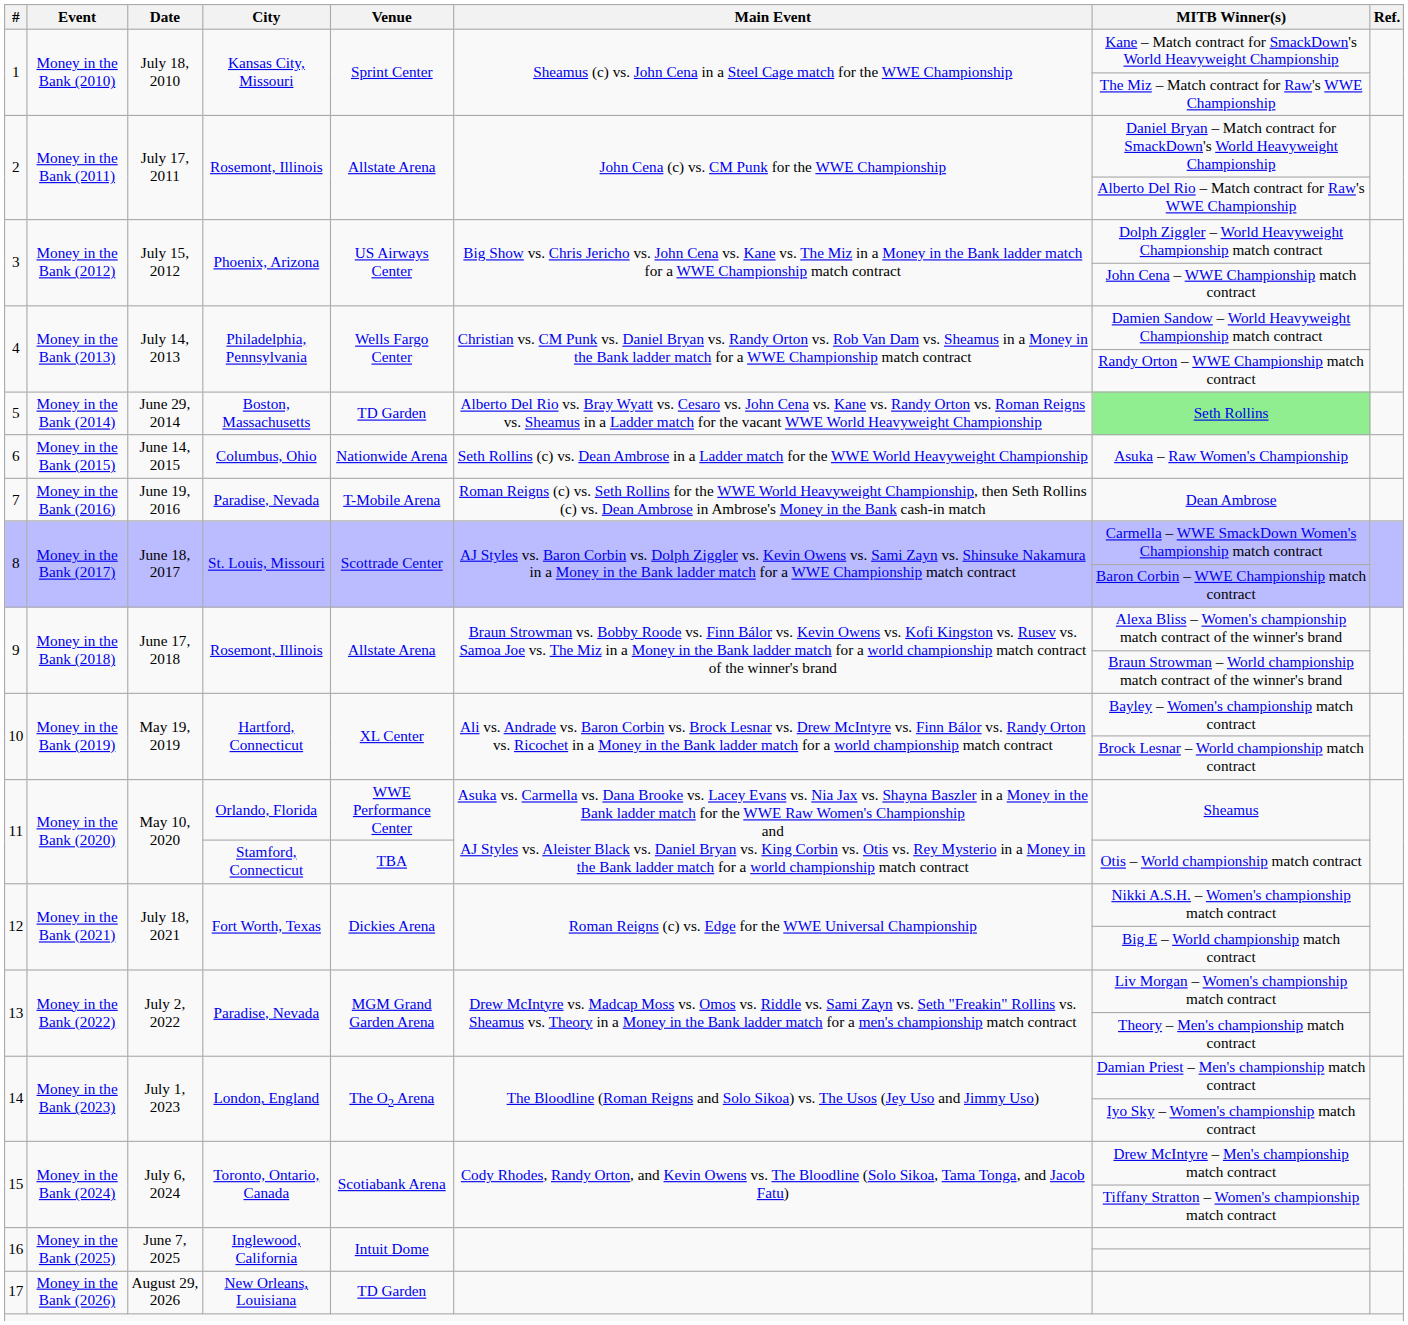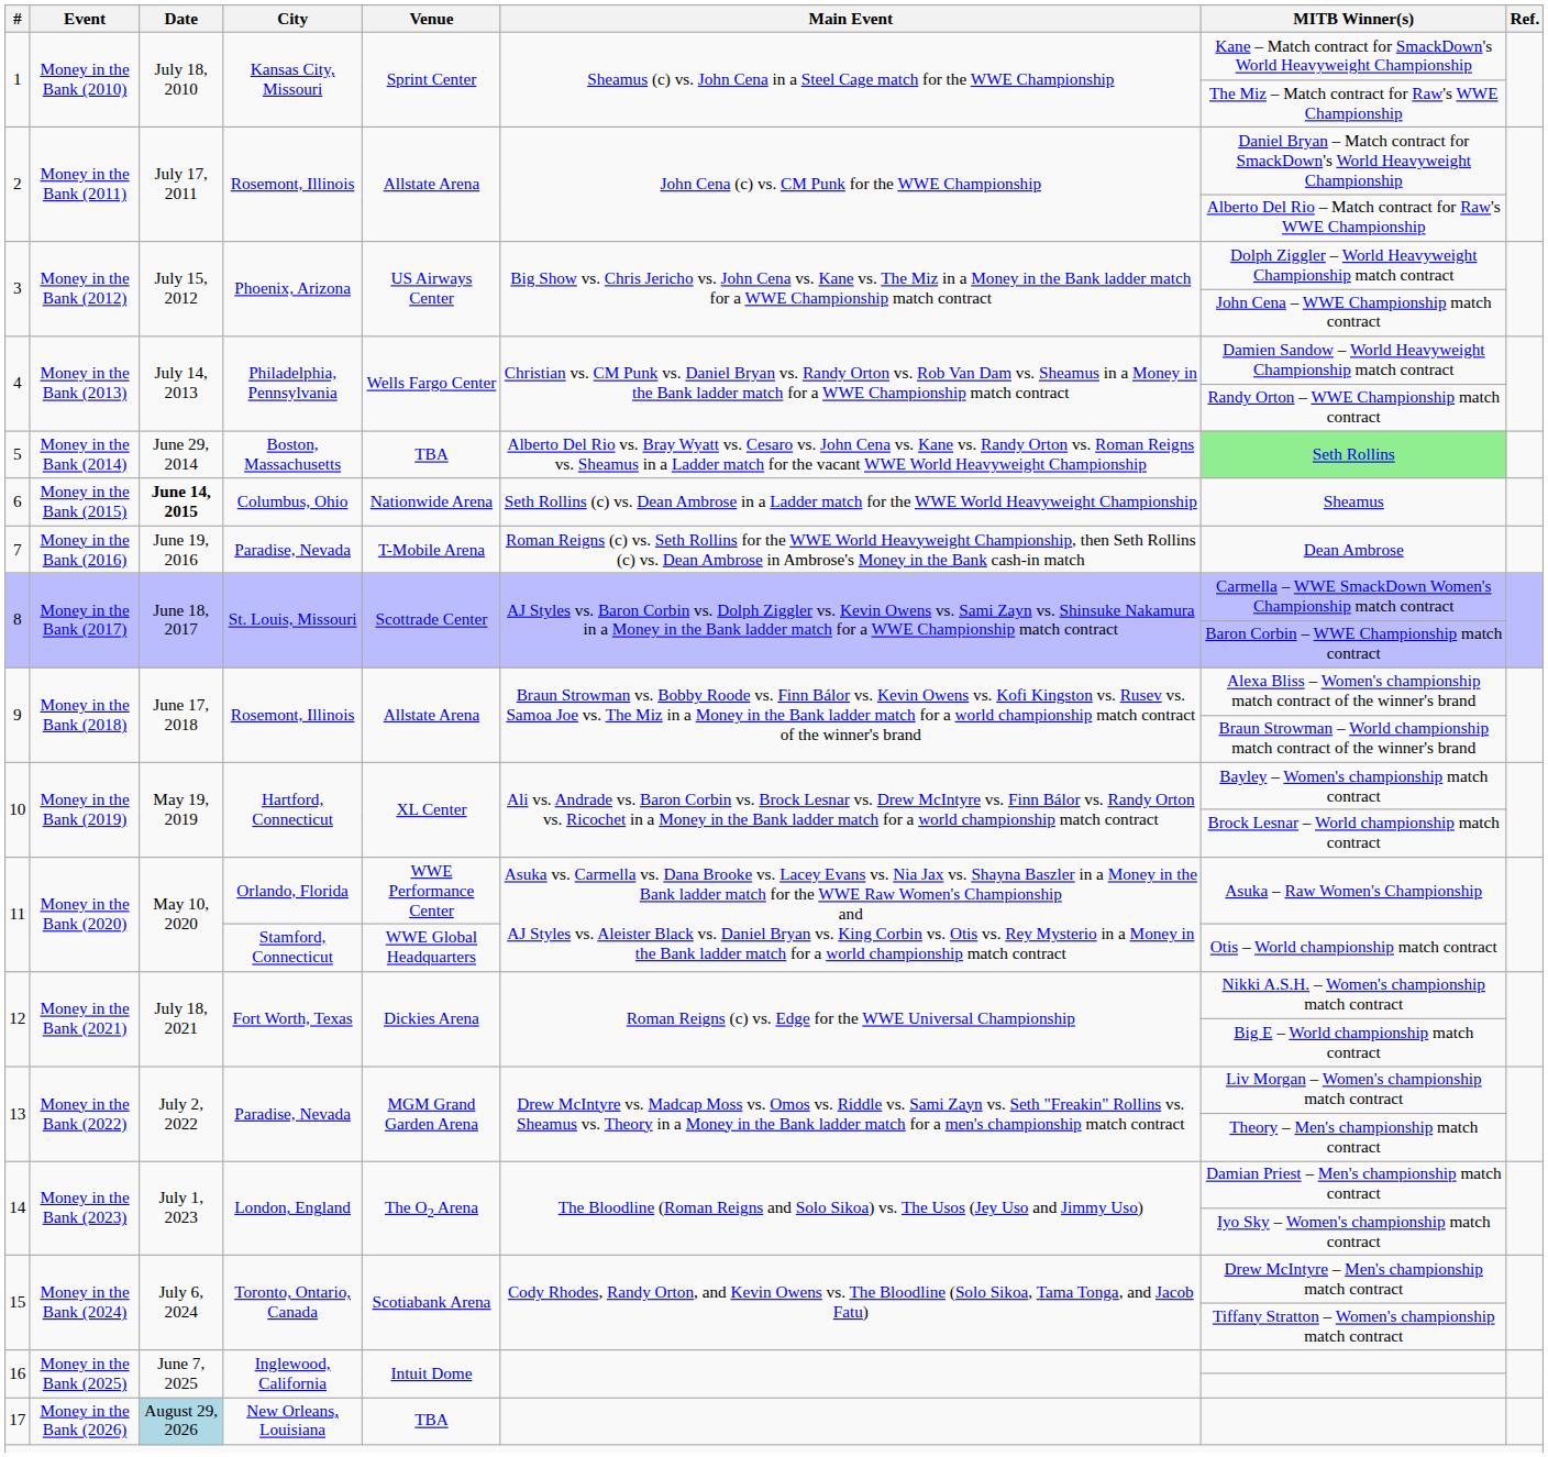5 | Venue: TD Garden -> TBA
6 | Date: normal -> bold
6 | MITB Winner(s): Asuka – Raw Women's Championship -> Sheamus
11 / Orlando, Florida | MITB Winner(s): Sheamus -> Asuka – Raw Women's Championship
11 / Stamford, Connecticut | Venue: TBA -> WWE Global Headquarters
17 | Date: no background -> lightblue background
17 | Venue: TD Garden -> TBA
